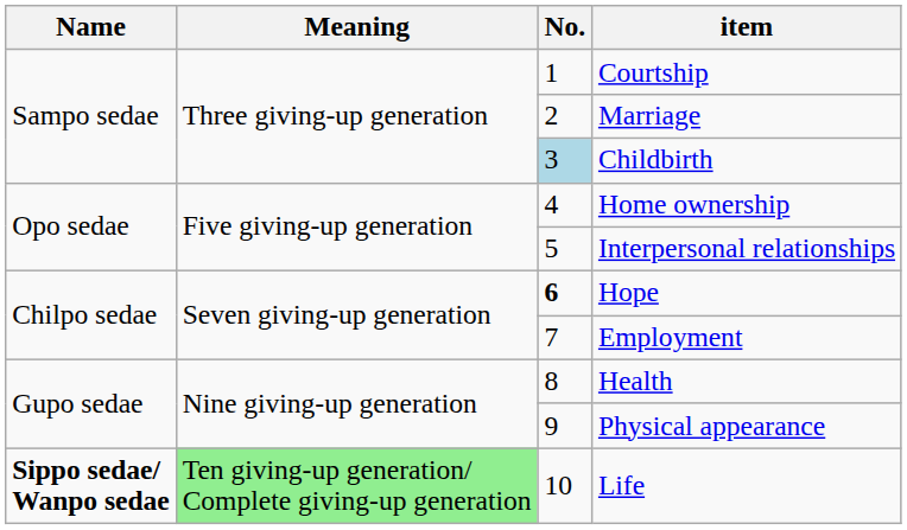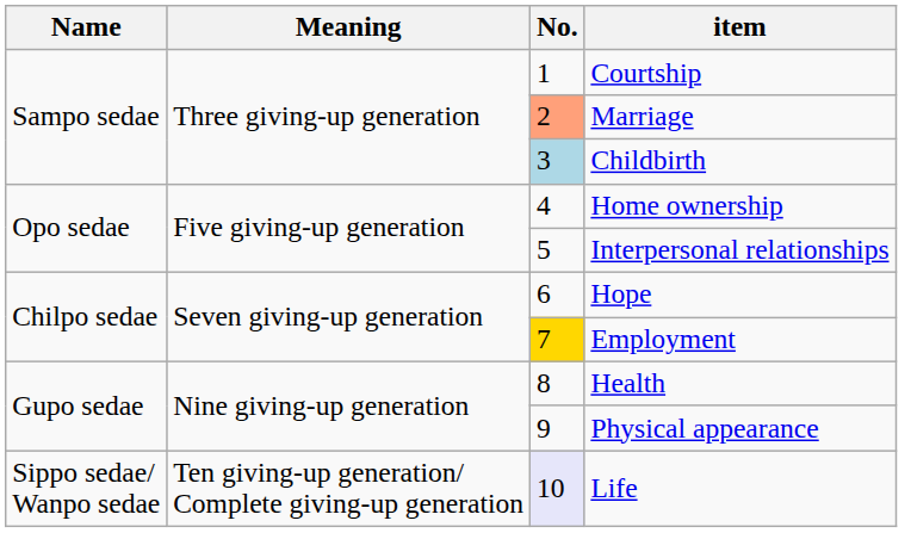Marriage | No.: no background -> lightsalmon background
Hope | No.: bold -> normal
Employment | No.: no background -> gold background
Life | Name: bold -> normal
Life | Meaning: lightgreen background -> no background
Life | No.: no background -> lavender background
